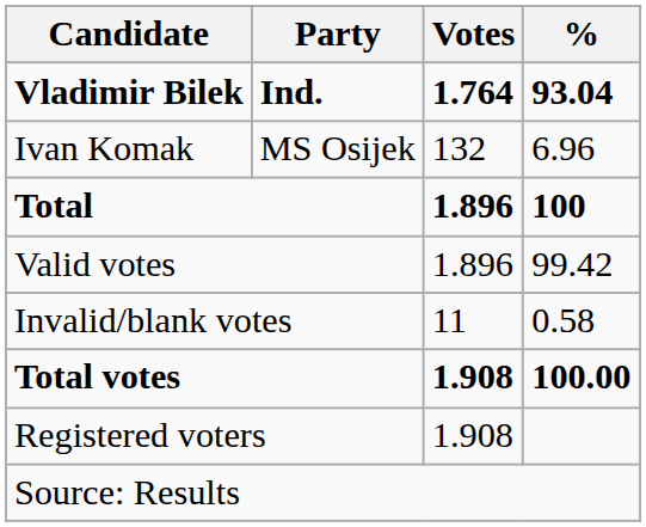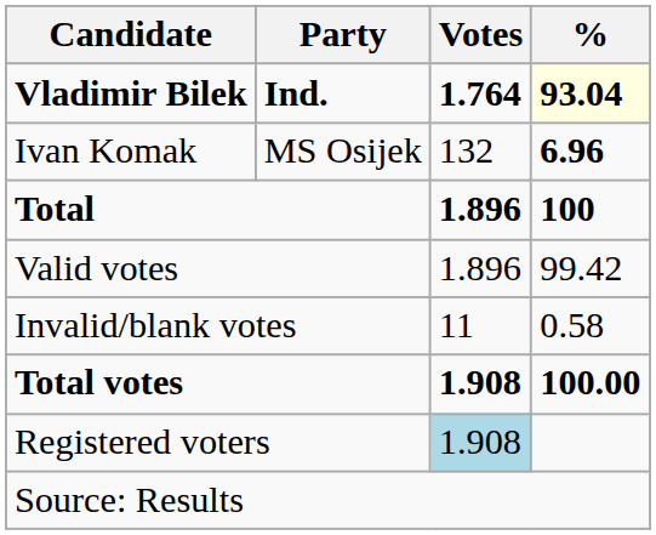Vladimir Bilek | %: no background -> lightyellow background
Ivan Komak | %: normal -> bold
Registered voters | Votes: no background -> lightblue background
